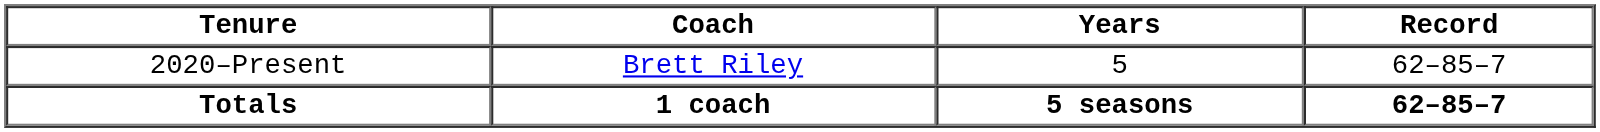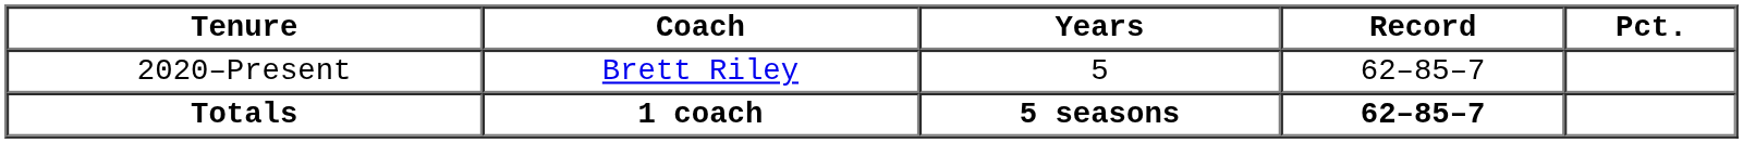+ column: Pct.
